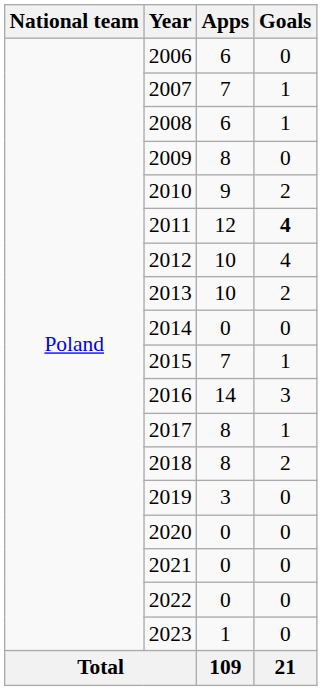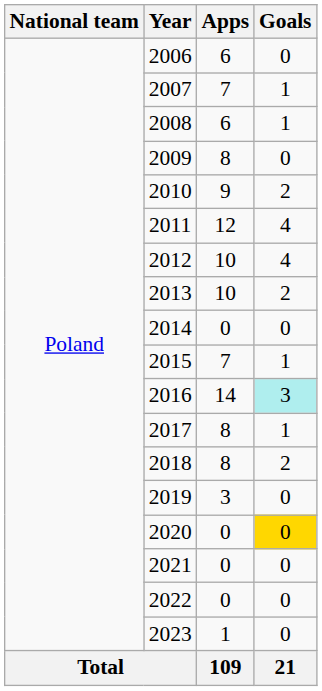2011 | Goals: bold -> normal
2016 | Goals: no background -> paleturquoise background
2020 | Goals: no background -> gold background
